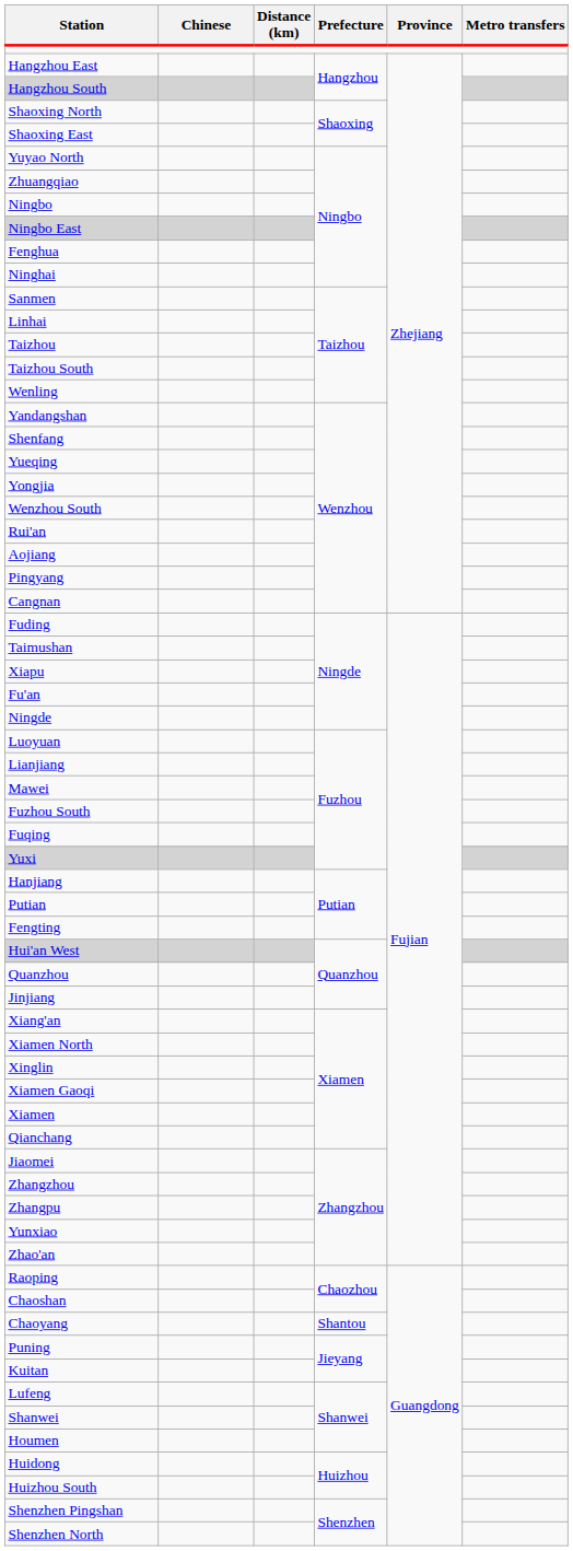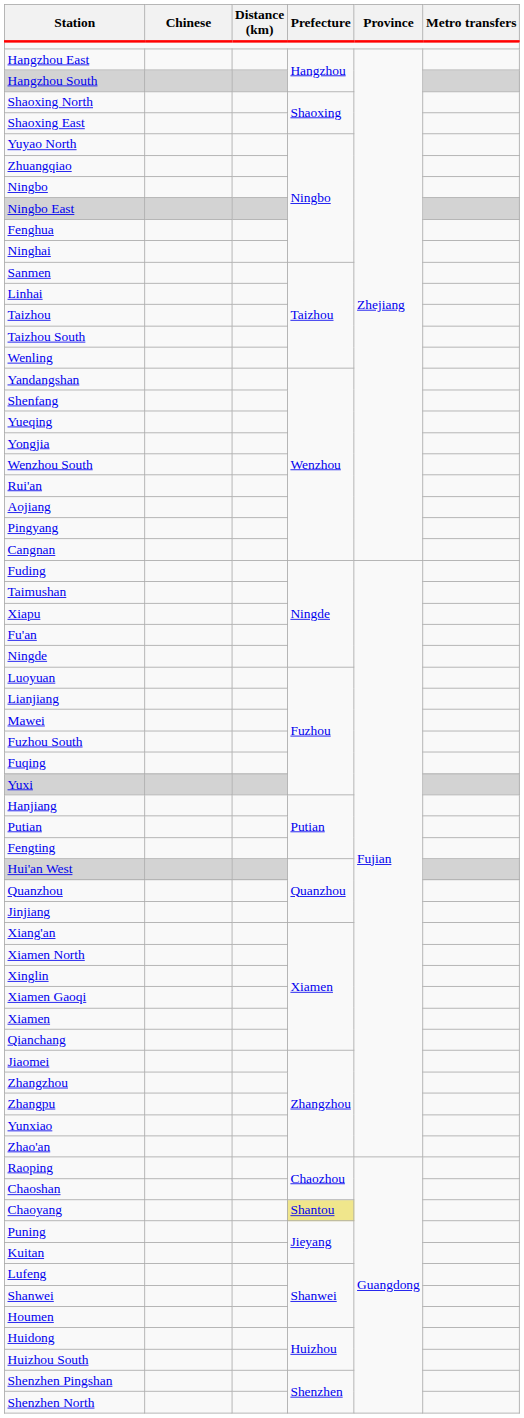Chaoyang | Prefecture: no background -> khaki background
